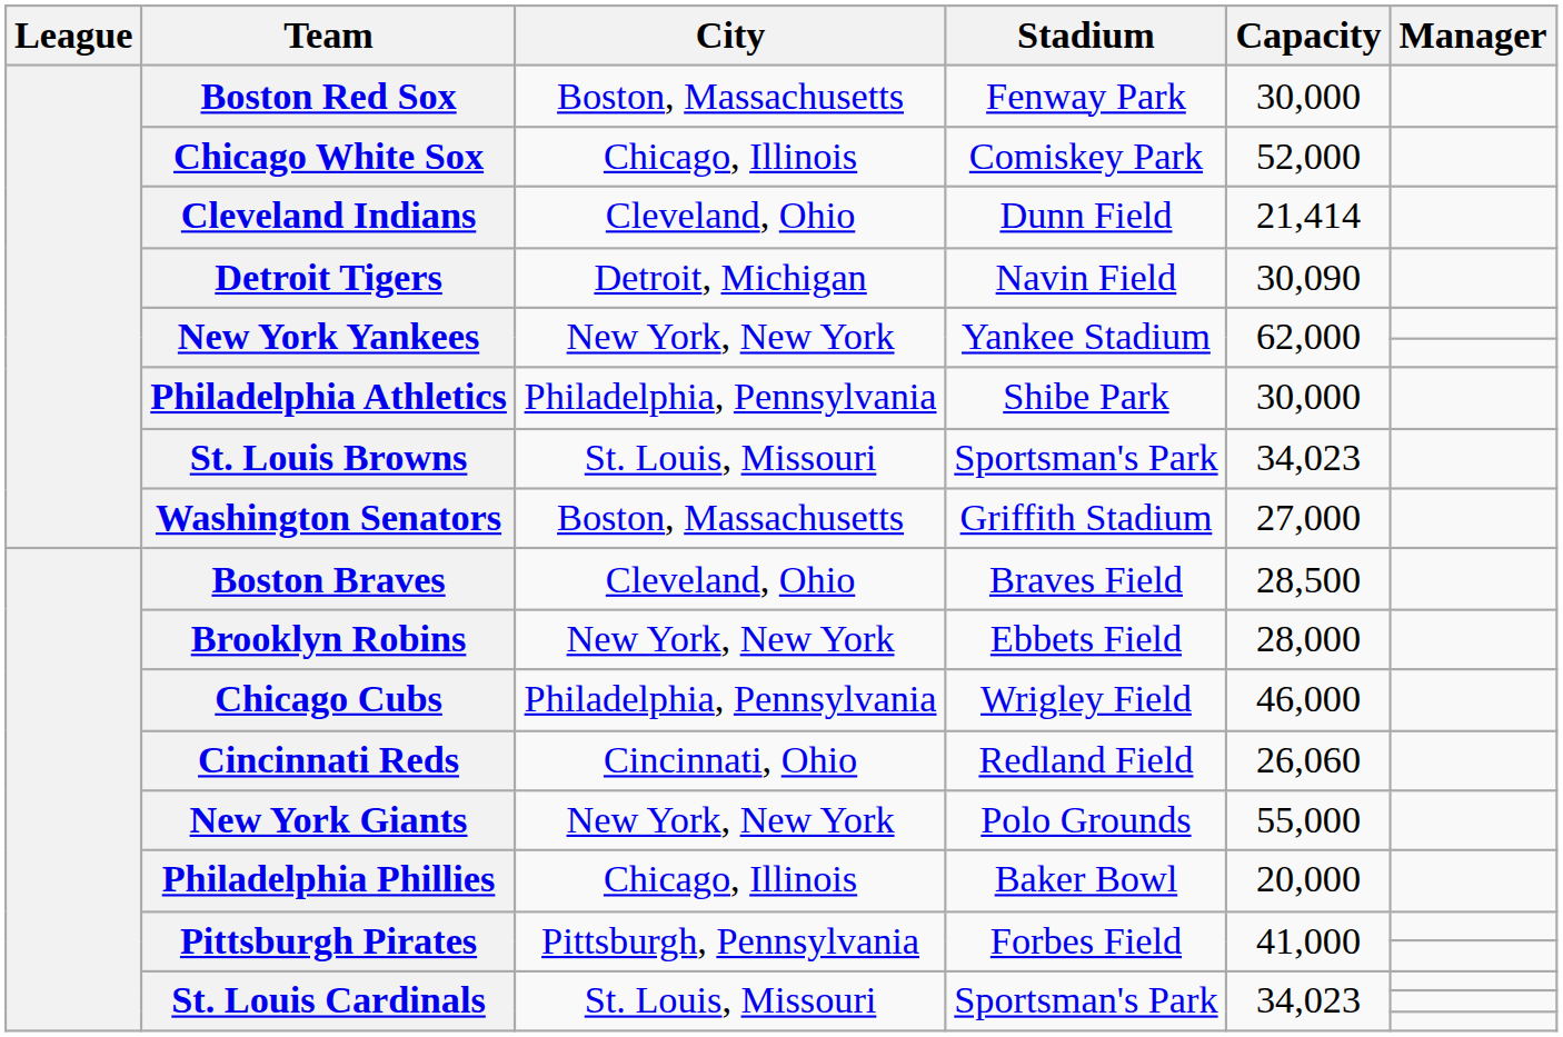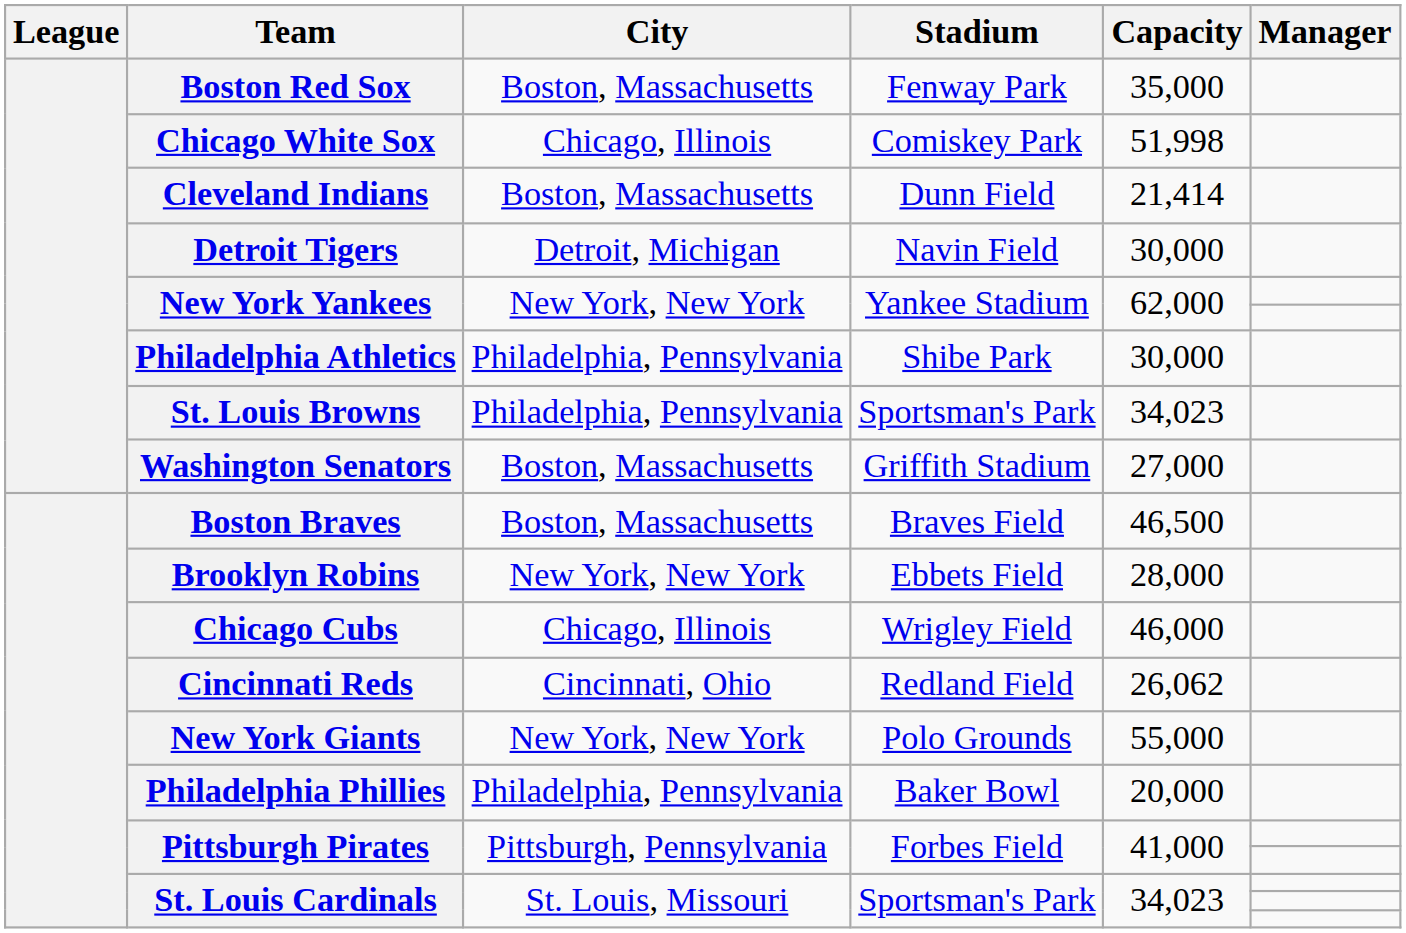Boston Red Sox | Capacity: 30,000 -> 35,000
Chicago White Sox | Capacity: 52,000 -> 51,998
Cleveland Indians | City: Cleveland, Ohio -> Boston, Massachusetts
Detroit Tigers | Capacity: 30,090 -> 30,000
St. Louis Browns | City: St. Louis, Missouri -> Philadelphia, Pennsylvania
Boston Braves | City: Cleveland, Ohio -> Boston, Massachusetts
Boston Braves | Capacity: 28,500 -> 46,500
Chicago Cubs | City: Philadelphia, Pennsylvania -> Chicago, Illinois
Cincinnati Reds | Capacity: 26,060 -> 26,062
Philadelphia Phillies | City: Chicago, Illinois -> Philadelphia, Pennsylvania
